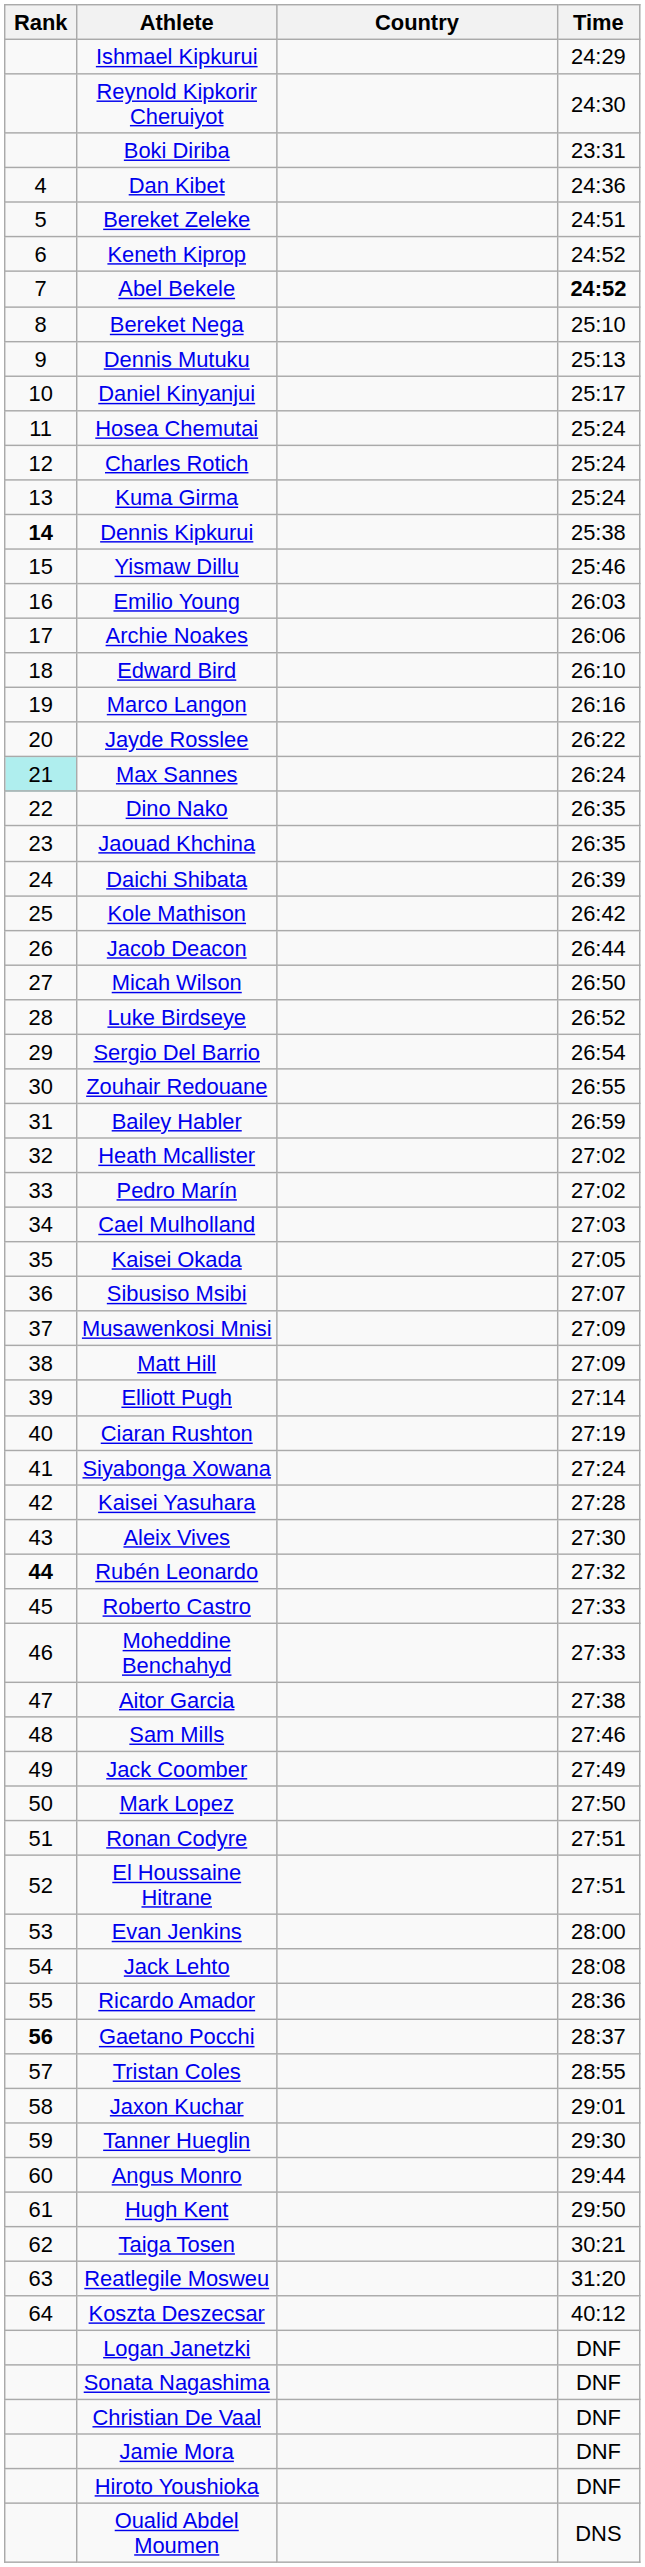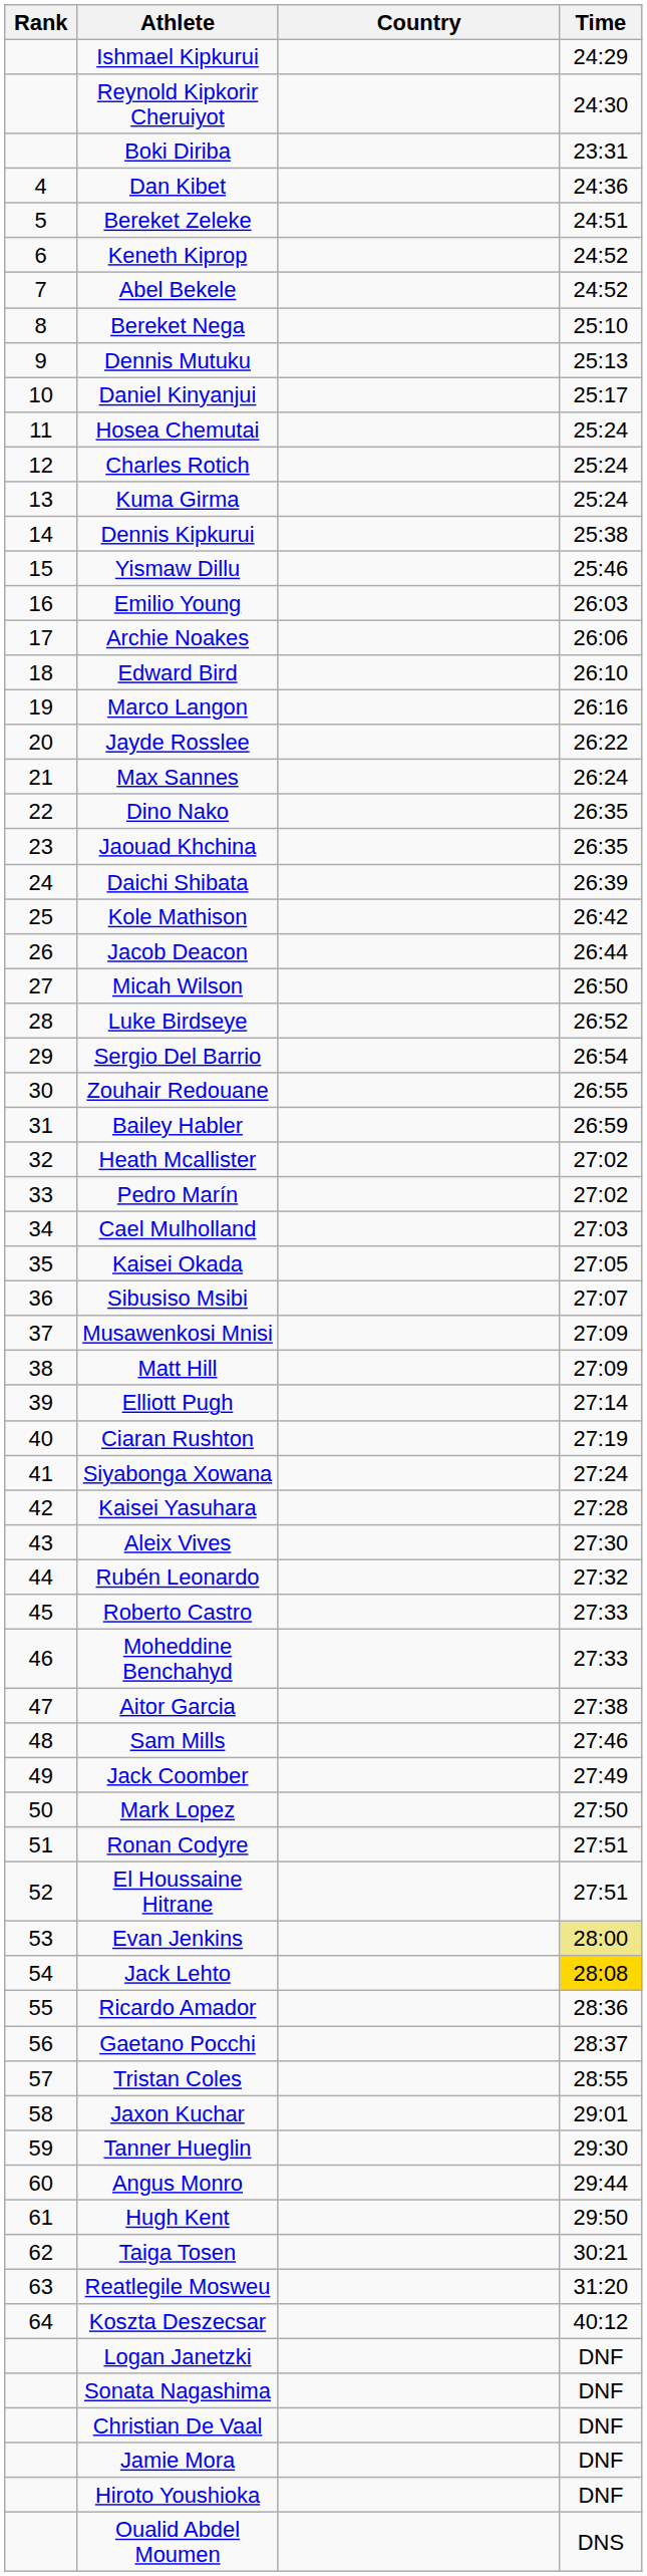Abel Bekele | Time: bold -> normal
Dennis Kipkurui | Rank: bold -> normal
Max Sannes | Rank: paleturquoise background -> no background
Rubén Leonardo | Rank: bold -> normal
Evan Jenkins | Time: no background -> khaki background
Jack Lehto | Time: no background -> gold background
Gaetano Pocchi | Rank: bold -> normal
